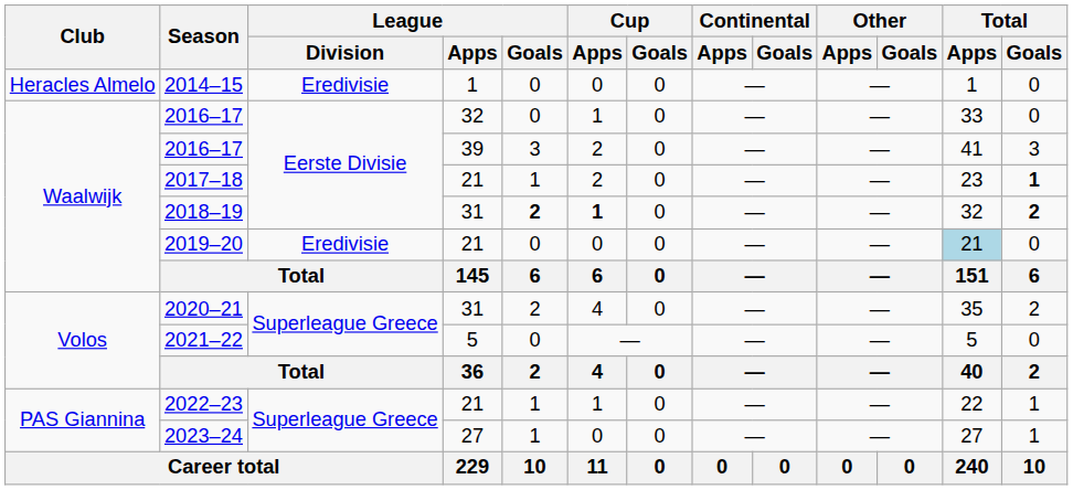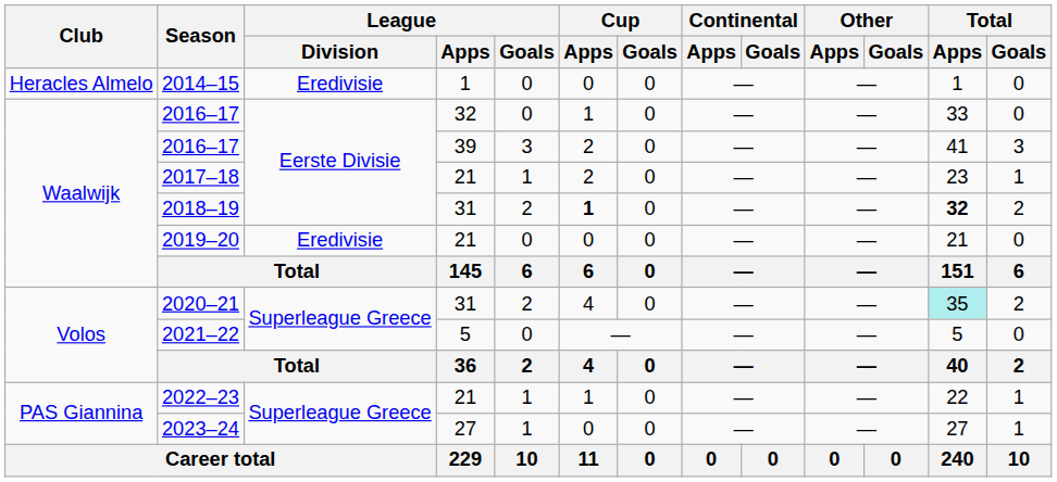2017–18 | Total / Goals: bold -> normal
2018–19 | League / Goals: bold -> normal
2018–19 | Total / Apps: normal -> bold
2018–19 | Total / Goals: bold -> normal
2019–20 | Total / Apps: lightblue background -> no background
2020–21 | Total / Apps: no background -> paleturquoise background
